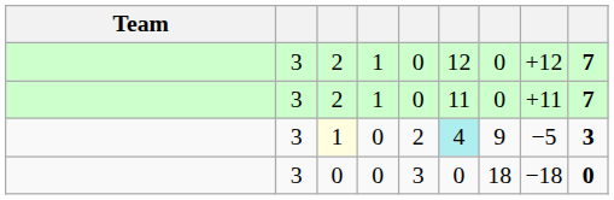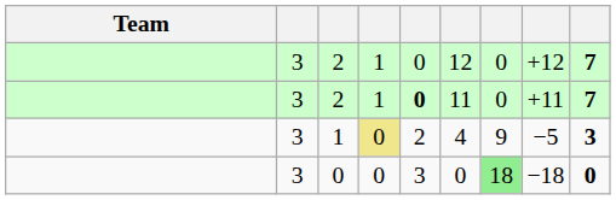row 3 | column 5: normal -> bold
row 4 | column 3: lightyellow background -> no background
row 4 | column 4: no background -> khaki background
row 4 | column 6: paleturquoise background -> no background
row 5 | column 7: no background -> lightgreen background
